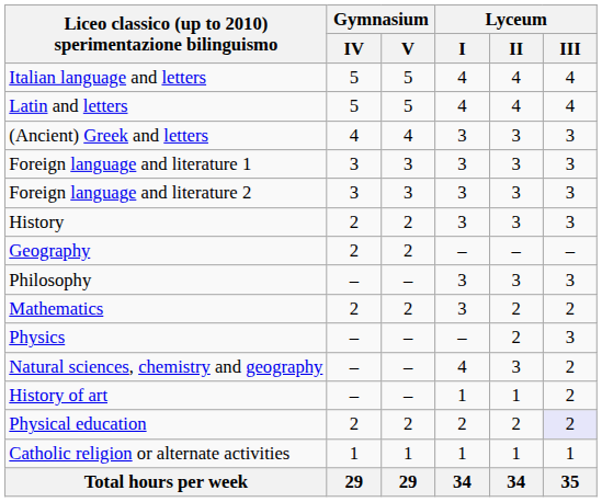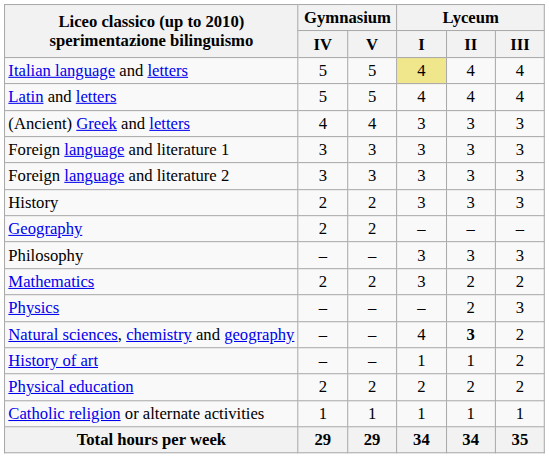Italian language and letters | Lyceum / I: no background -> khaki background
Natural sciences, chemistry and geography | Lyceum / II: normal -> bold
Physical education | Lyceum / III: lavender background -> no background
